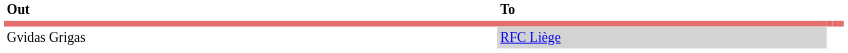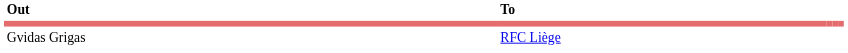Gvidas Grigas | To: lightgrey background -> no background
